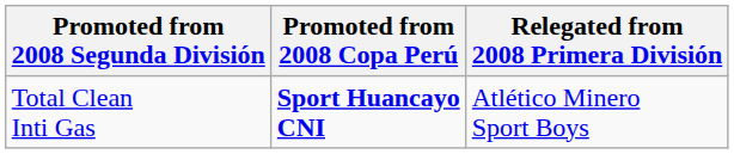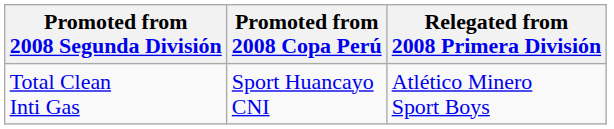row 2 | Promoted from 2008 Copa Perú: bold -> normal
